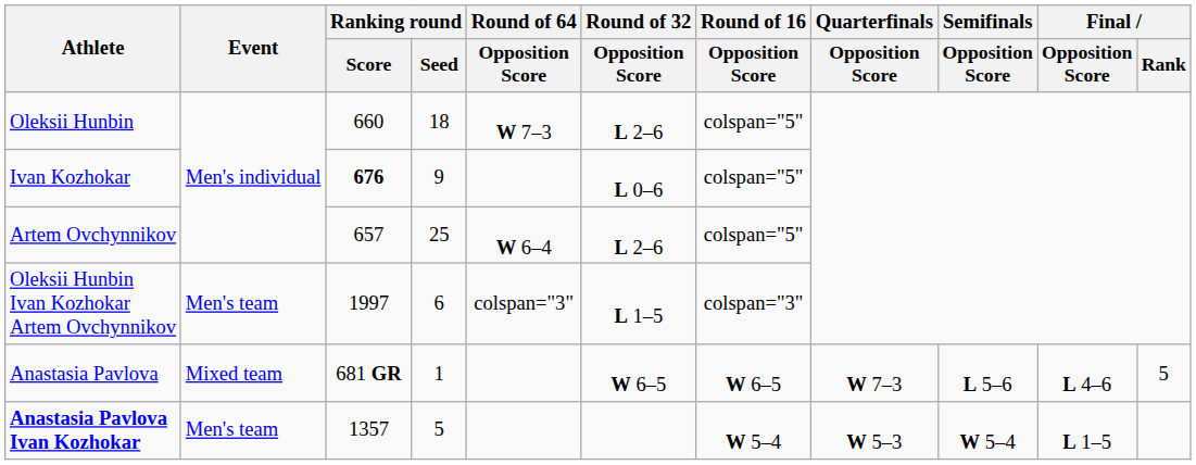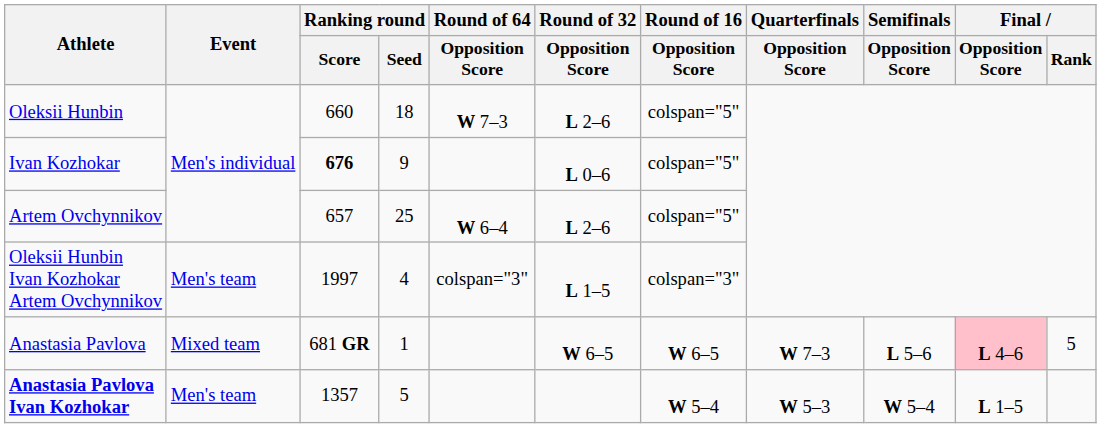Oleksii Hunbin Ivan Kozhokar Artem Ovchynnikov | Ranking round / Seed: 6 -> 4
Anastasia Pavlova | Final / Opposition Score: no background -> pink background
